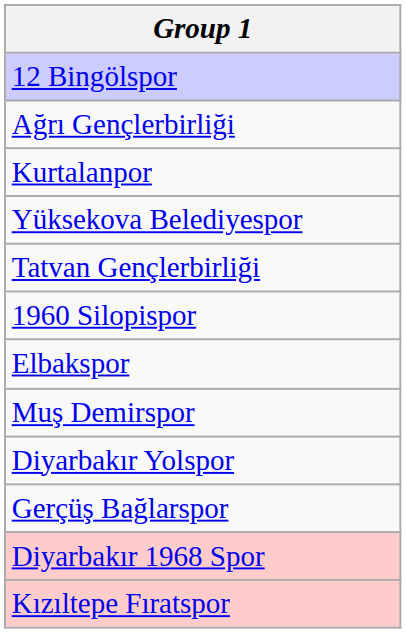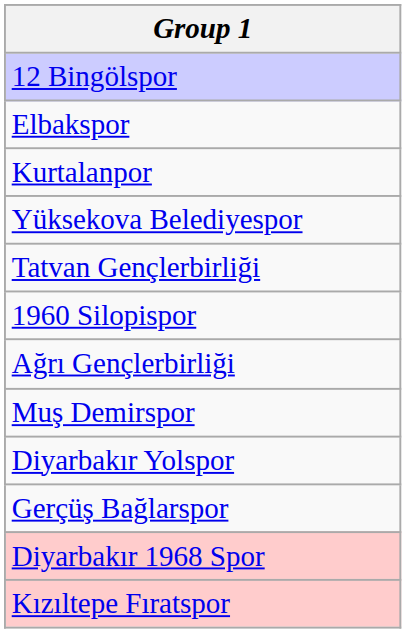row 3 | column 1: Ağrı Gençlerbirliği -> Elbakspor
row 8 | column 1: Elbakspor -> Ağrı Gençlerbirliği
